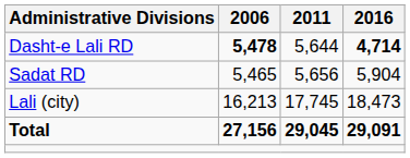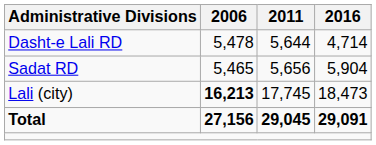Dasht-e Lali RD | 2006: bold -> normal
Dasht-e Lali RD | 2016: bold -> normal
Lali (city) | 2006: normal -> bold
